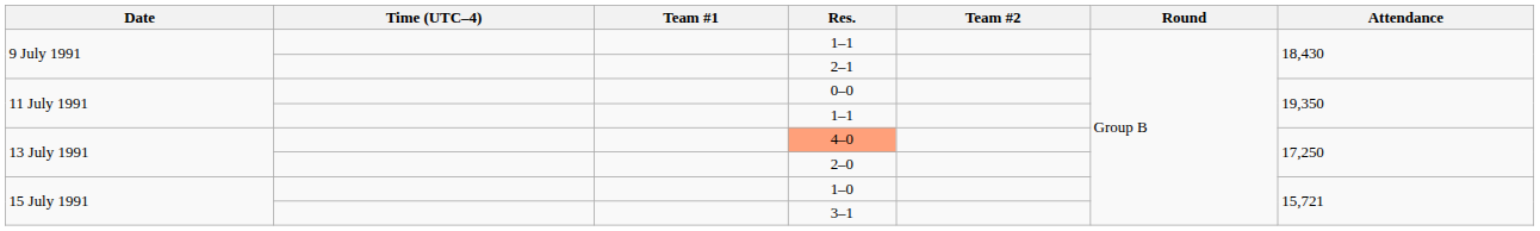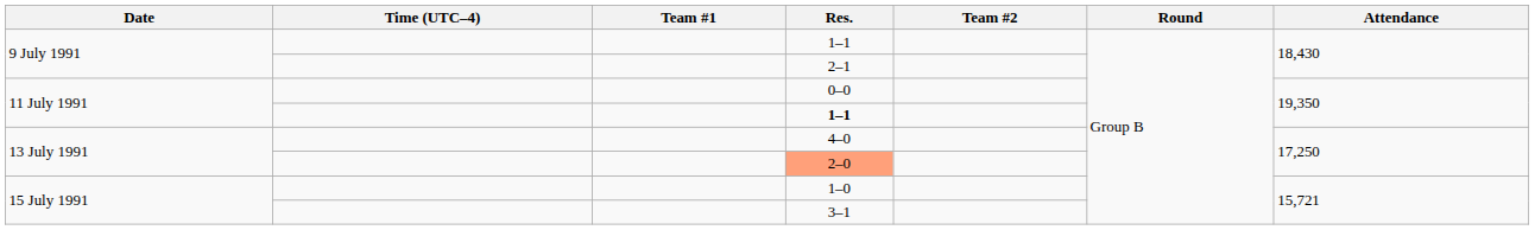11 July 1991 / 1–1 | Res.: normal -> bold
4–0 | Res.: lightsalmon background -> no background
2–0 | Res.: no background -> lightsalmon background
